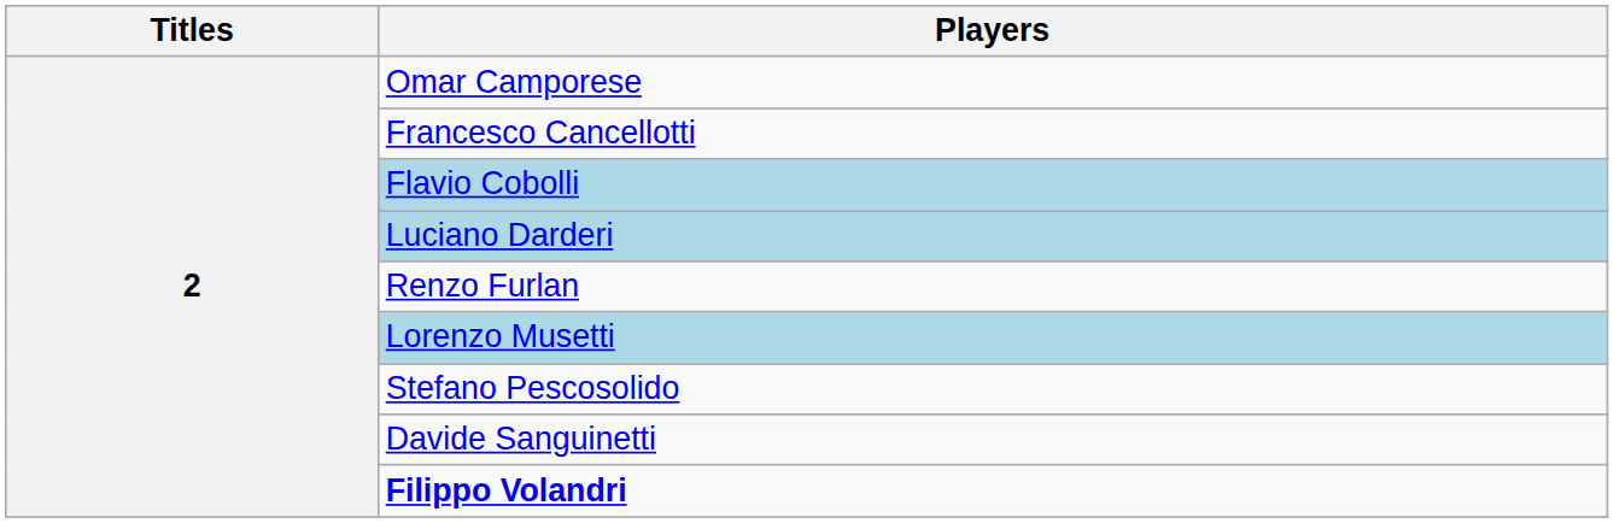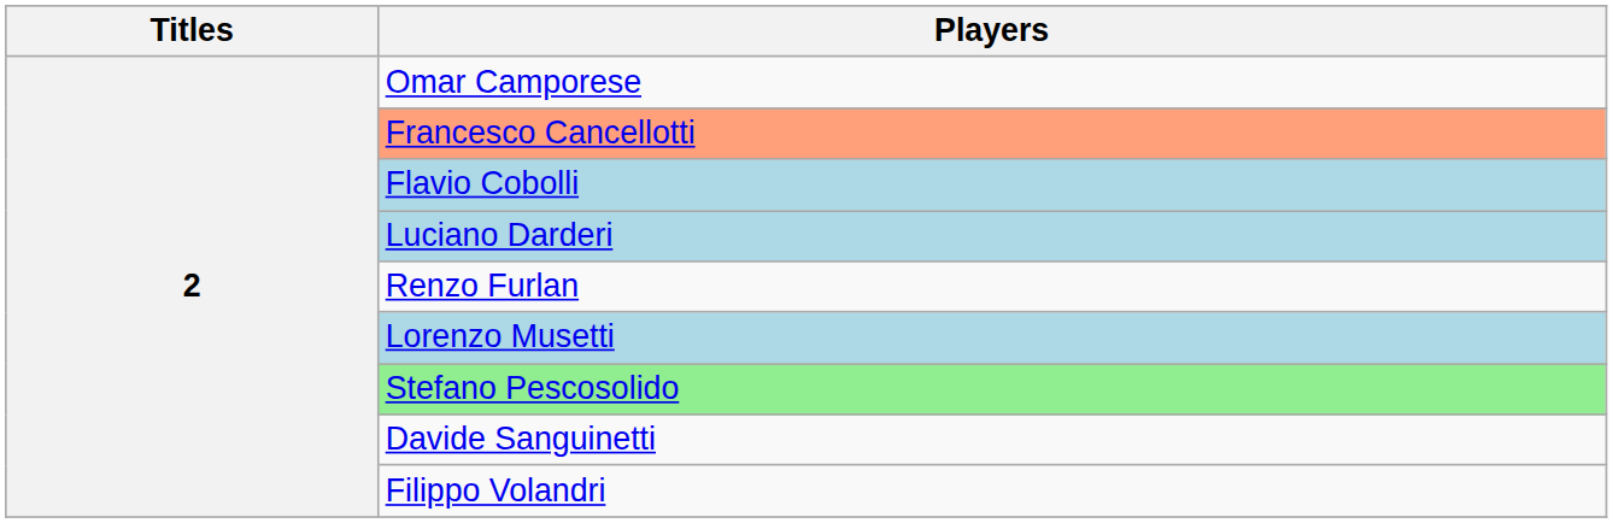Francesco Cancellotti | Players: no background -> lightsalmon background
Stefano Pescosolido | Players: no background -> lightgreen background
Filippo Volandri | Players: bold -> normal
